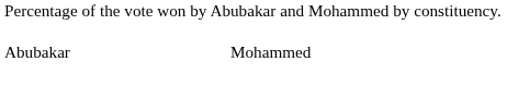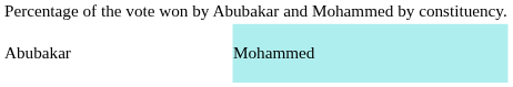Abubakar | column 2: no background -> paleturquoise background
